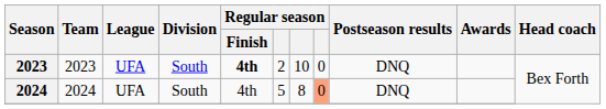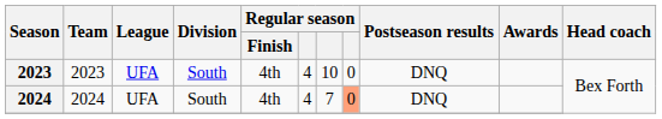row 3 | Regular season / Finish: bold -> normal
row 3 | column 6: 2 -> 4
row 4 | column 6: 5 -> 4
row 4 | column 7: 8 -> 7
